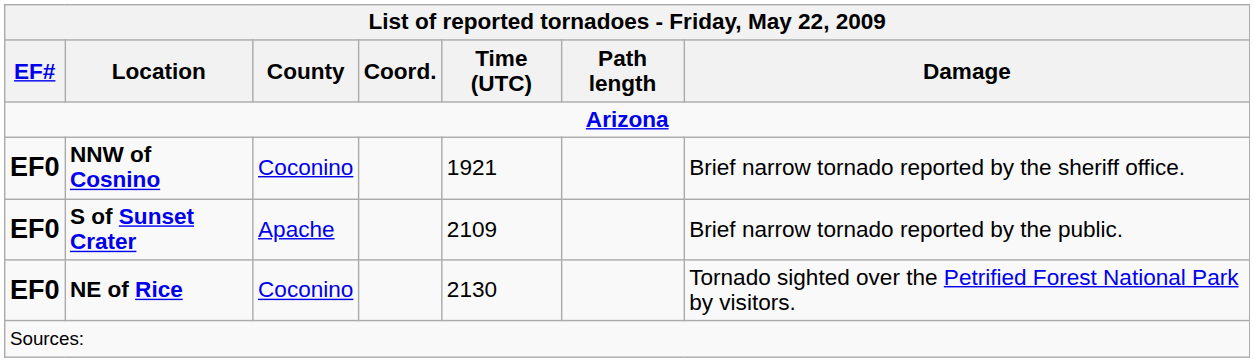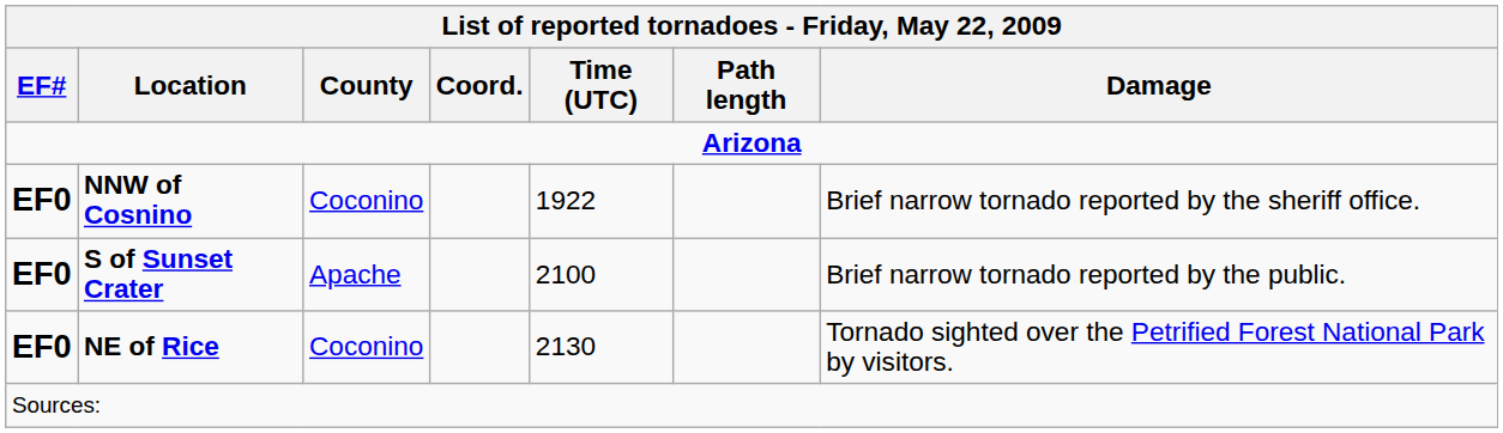NNW of Cosnino | Time (UTC): 1921 -> 1922
S of Sunset Crater | Time (UTC): 2109 -> 2100
